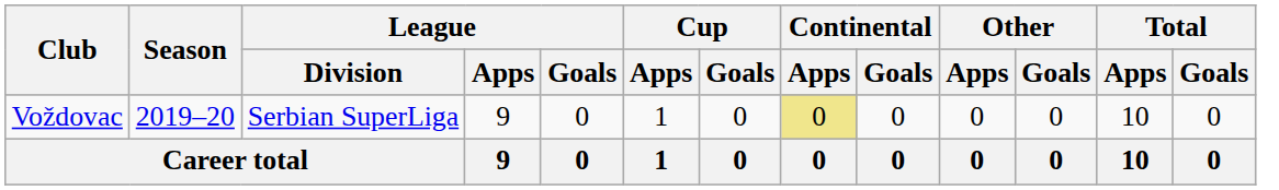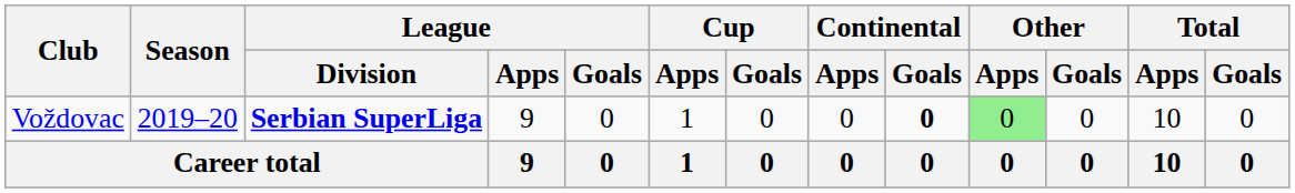Voždovac | League / Division: normal -> bold
Voždovac | Continental / Apps: khaki background -> no background
Voždovac | Continental / Goals: normal -> bold
Voždovac | Other / Apps: no background -> lightgreen background
